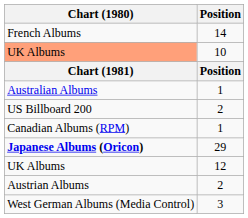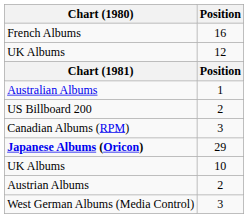row 2 | Position: 14 -> 16
row 3 | Chart (1980): lightsalmon background -> no background
row 3 | Position: 10 -> 12
row 7 | Position: 1 -> 3
row 9 | Position: 12 -> 10
